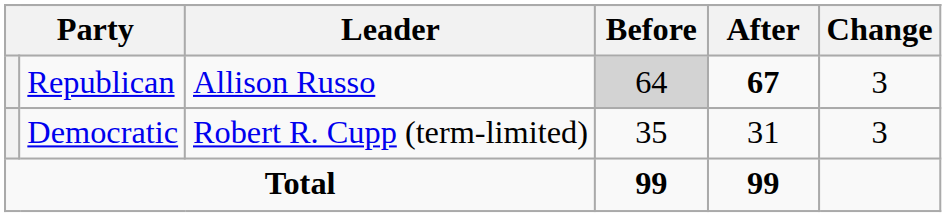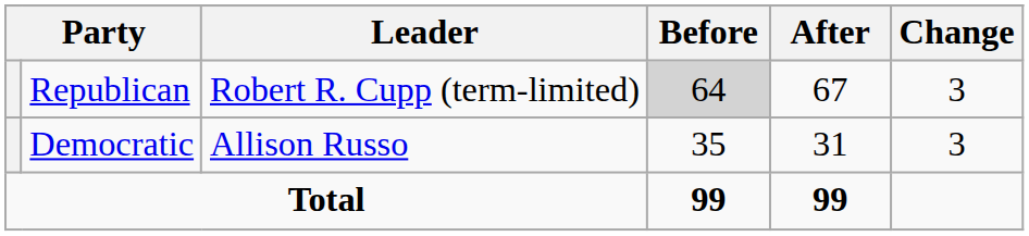Republican | Leader: Allison Russo -> Robert R. Cupp (term-limited)
Republican | After: bold -> normal
Democratic | Leader: Robert R. Cupp (term-limited) -> Allison Russo
